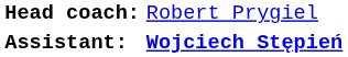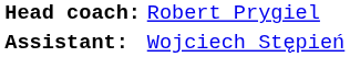Assistant: | column 2: bold -> normal
